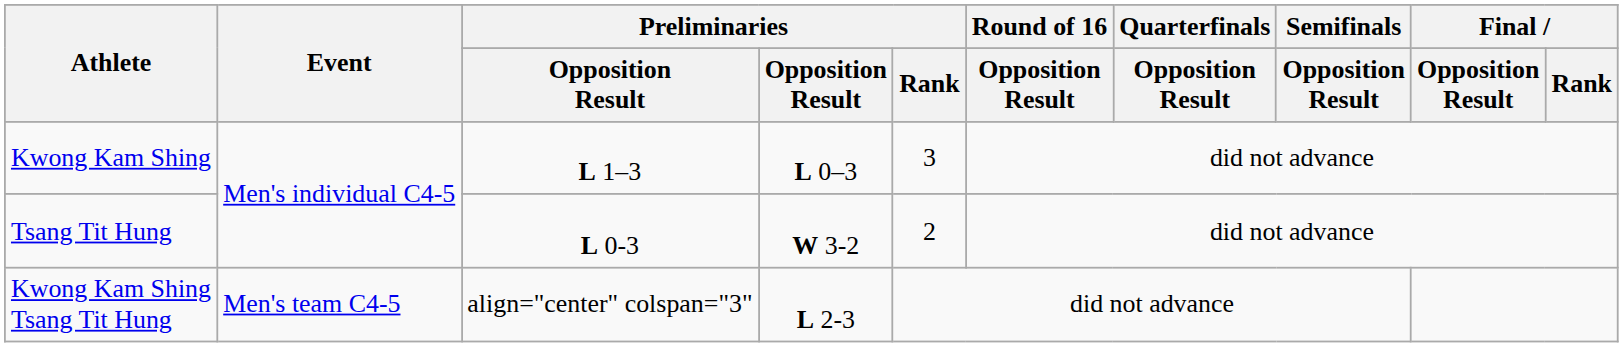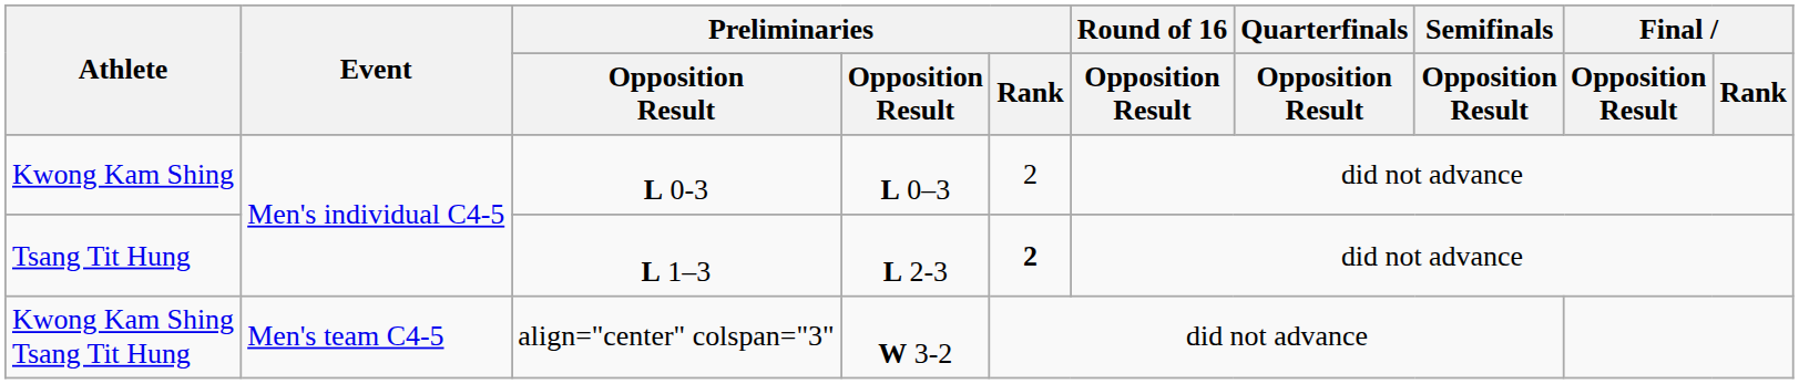Kwong Kam Shing | column 3: L 1–3 -> L 0-3
Kwong Kam Shing | Preliminaries / Rank: 3 -> 2
Tsang Tit Hung | column 3: L 0-3 -> L 1–3
Tsang Tit Hung | column 4: W 3-2 -> L 2-3
Tsang Tit Hung | Preliminaries / Rank: normal -> bold
Kwong Kam Shing Tsang Tit Hung | column 4: L 2-3 -> W 3-2
